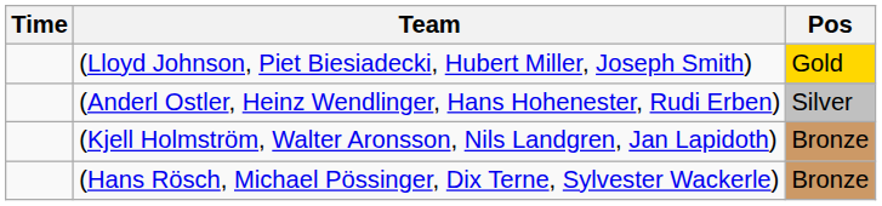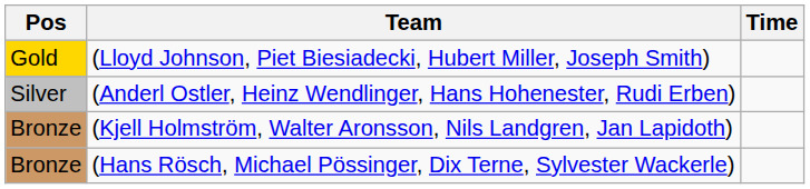columns swapped: Pos <-> Time
